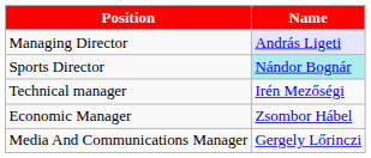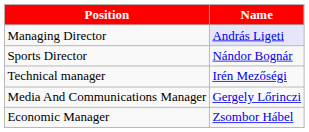Sports Director | Name: paleturquoise background -> no background
rows swapped: Economic Manager <-> Media And Communications Manager
